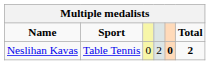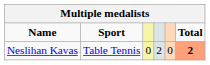Neslihan Kavas | column 5: bold -> normal
Neslihan Kavas | Total: no background -> lightsalmon background
